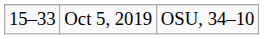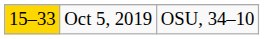Oct 5, 2019 | column 1: no background -> gold background
